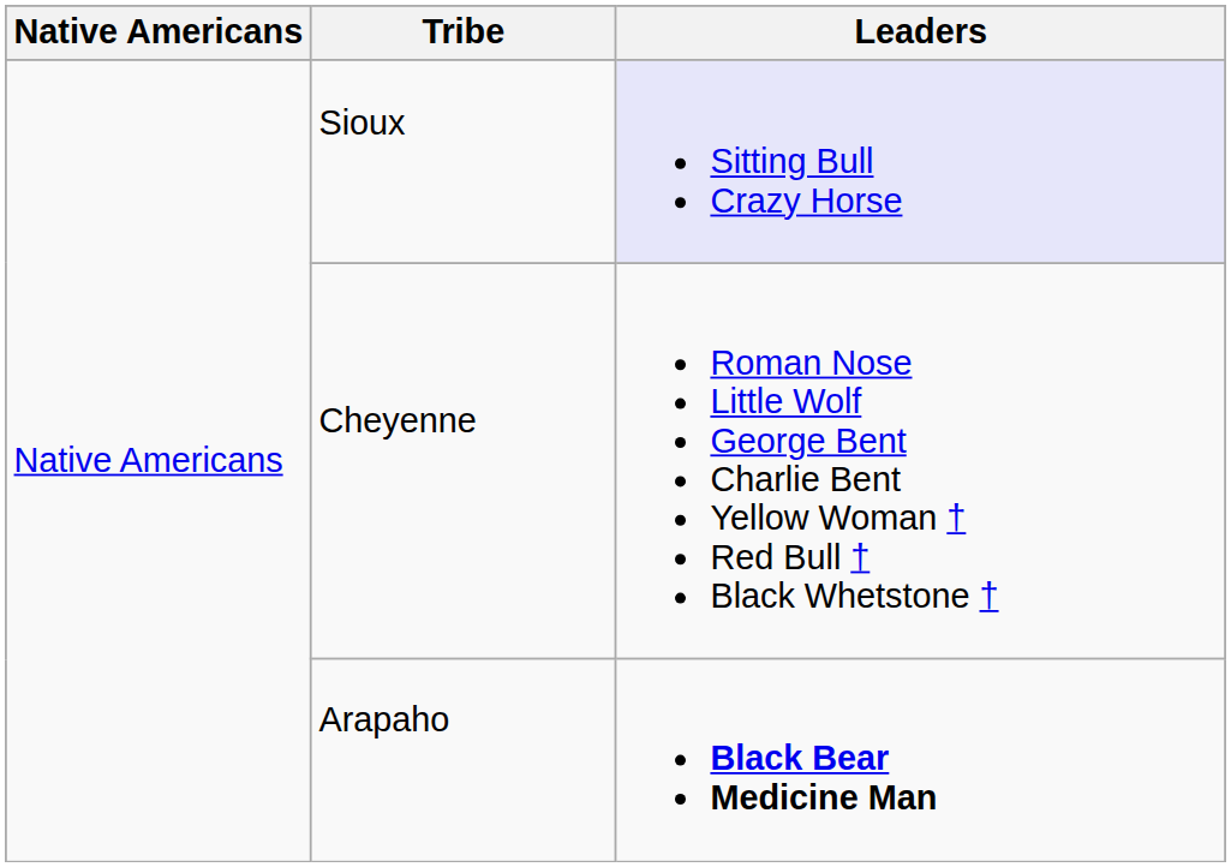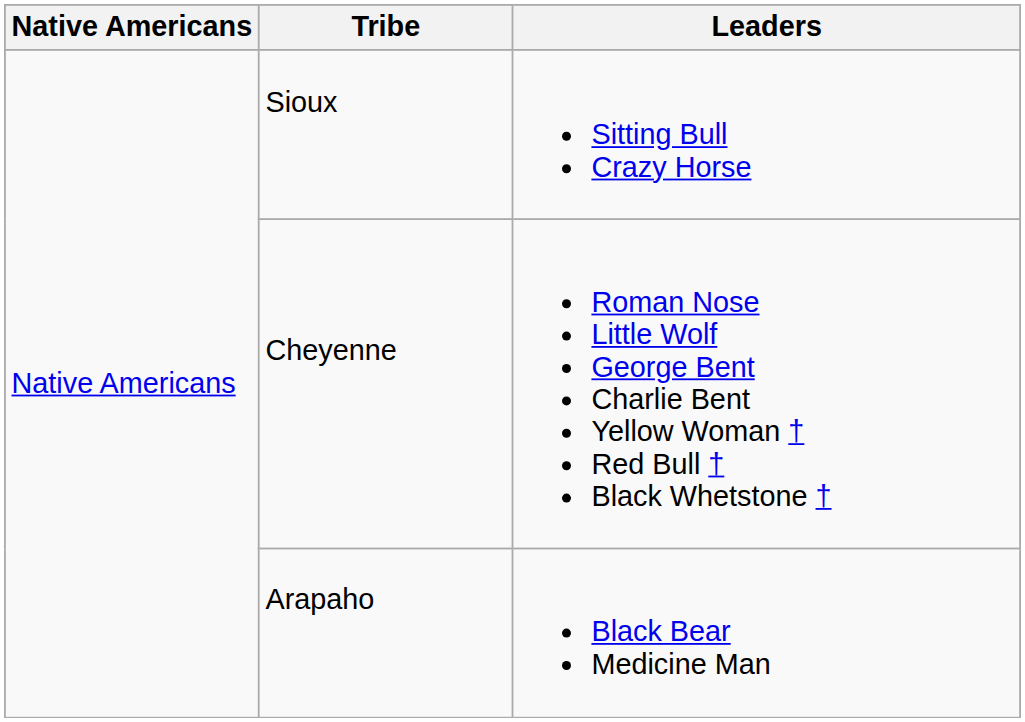Sioux | Leaders: lavender background -> no background
Arapaho | Leaders: bold -> normal
